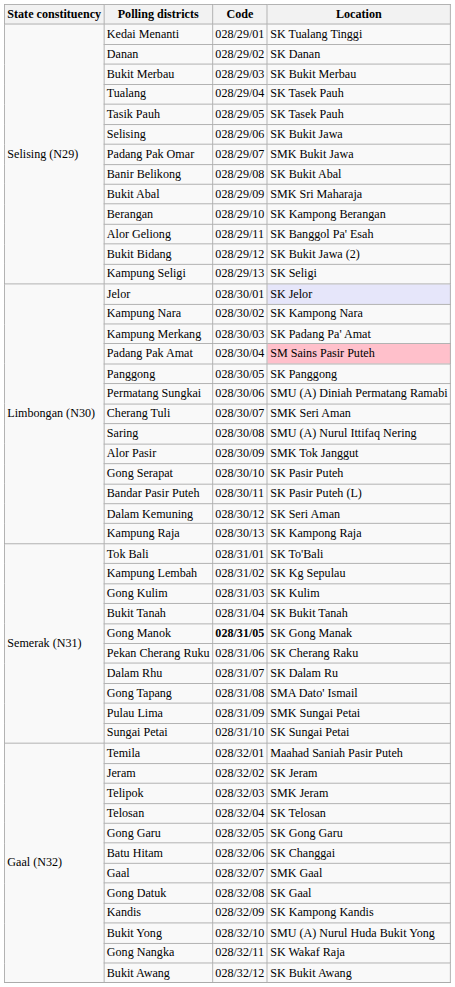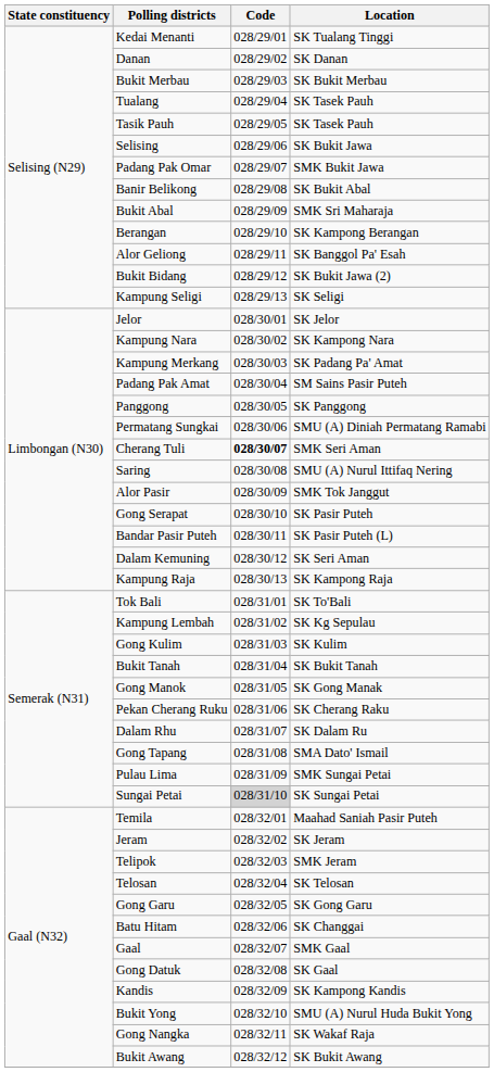Jelor | Location: lavender background -> no background
Padang Pak Amat | Location: pink background -> no background
Cherang Tuli | Code: normal -> bold
Gong Manok | Code: bold -> normal
Sungai Petai | Code: no background -> lightgrey background
